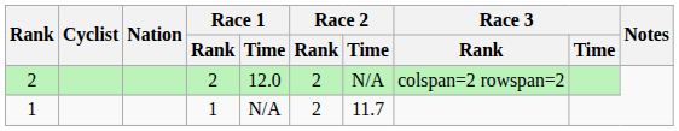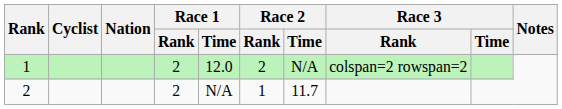row 3 | Rank: 2 -> 1
row 4 | Rank: 1 -> 2
row 4 | Race 1 / Rank: 1 -> 2
row 4 | Race 2 / Rank: 2 -> 1
